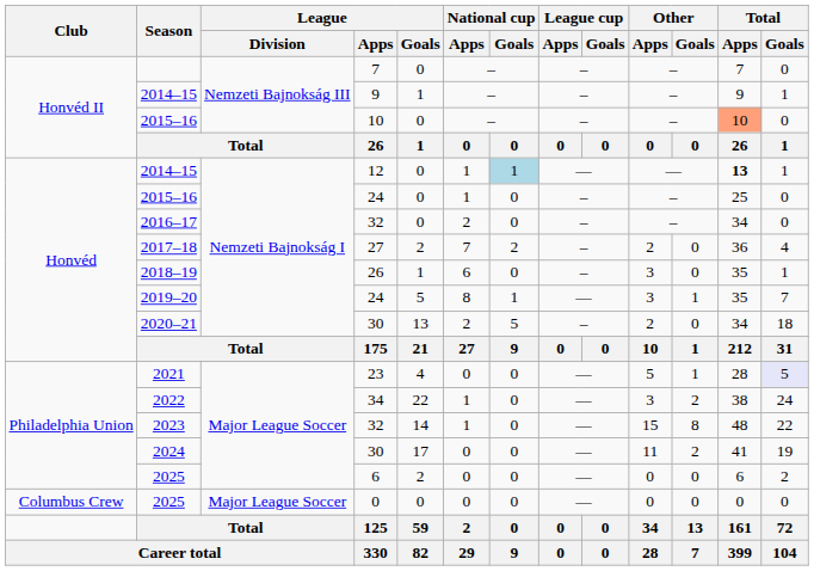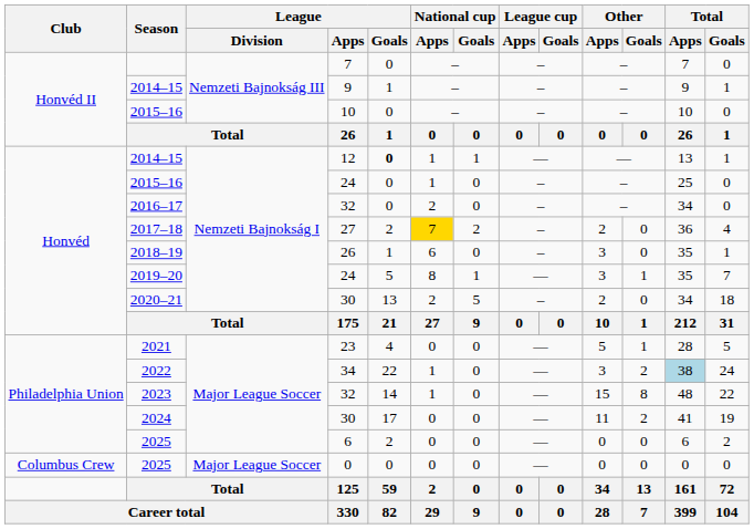2015–16 / 10 | Total / Apps: lightsalmon background -> no background
2014–15 / 12 | League / Goals: normal -> bold
2014–15 / 12 | National cup / Goals: lightblue background -> no background
2014–15 / 12 | Total / Apps: bold -> normal
2017–18 | National cup / Apps: no background -> gold background
2021 | Total / Goals: lavender background -> no background
2022 | Total / Apps: no background -> lightblue background
